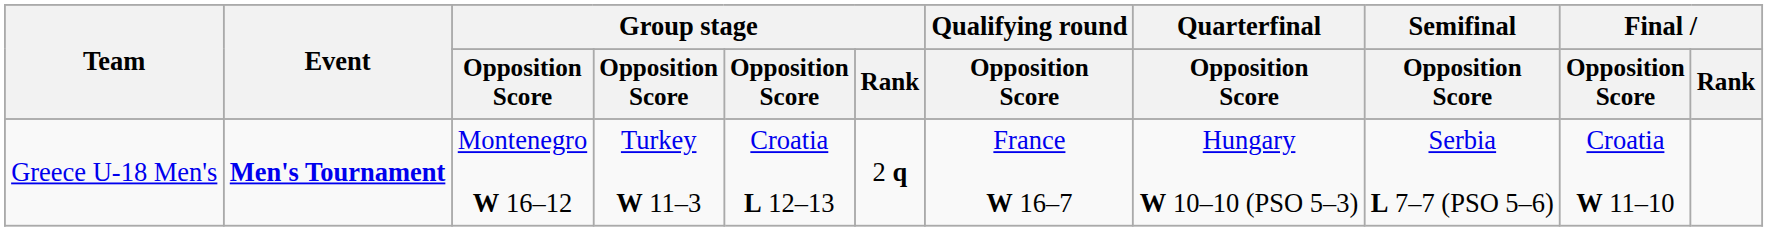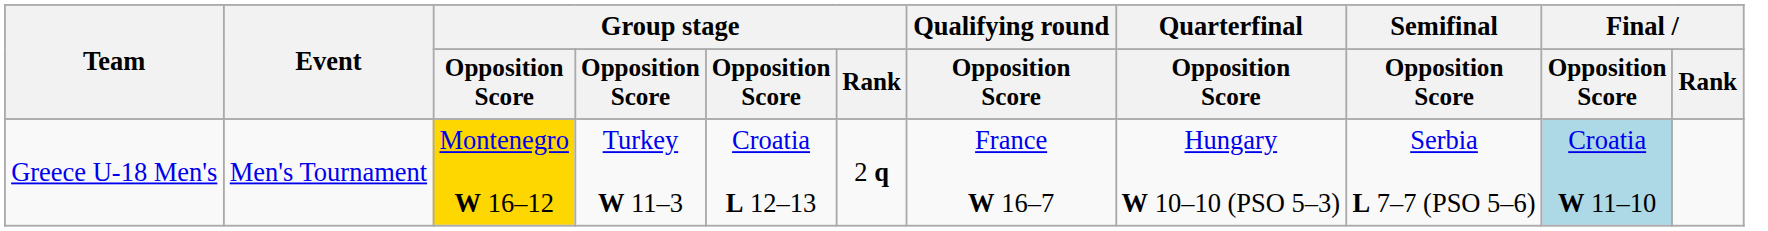Greece U-18 Men's | Event: bold -> normal
Greece U-18 Men's | column 3: no background -> gold background
Greece U-18 Men's | Final / Opposition Score: no background -> lightblue background
